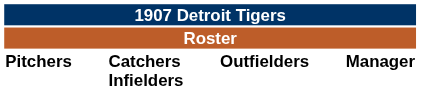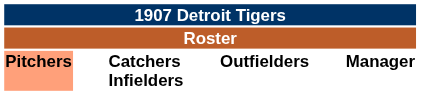Pitchers | column 1: no background -> lightsalmon background
